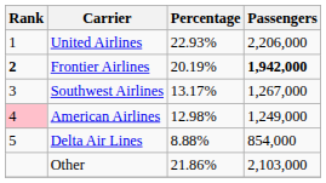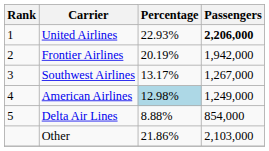United Airlines | Passengers: normal -> bold
Frontier Airlines | Rank: bold -> normal
Frontier Airlines | Passengers: bold -> normal
American Airlines | Rank: pink background -> no background
American Airlines | Percentage: no background -> lightblue background
